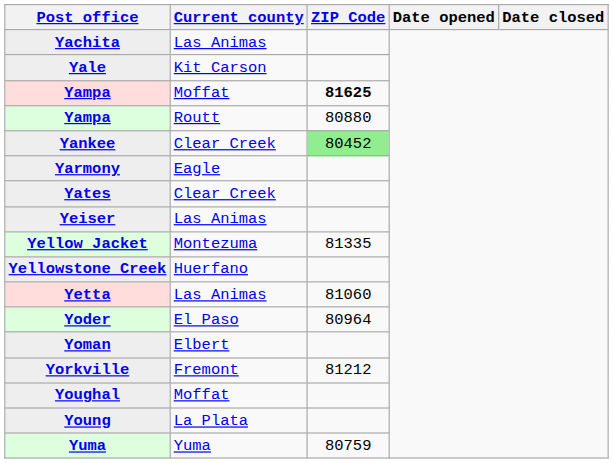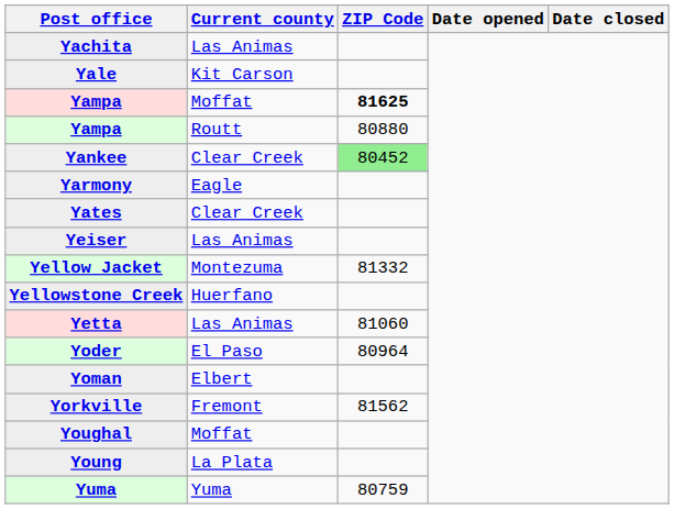Yellow Jacket | ZIP Code: 81335 -> 81332
Yorkville | ZIP Code: 81212 -> 81562
